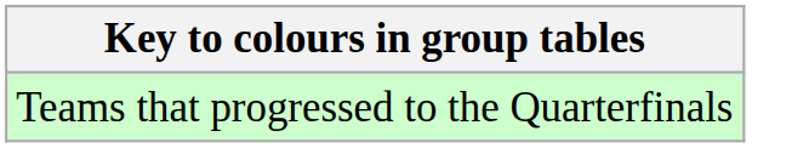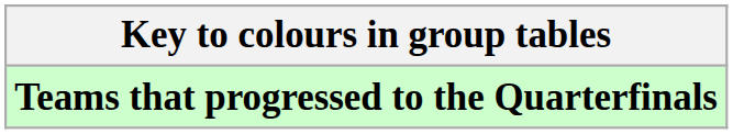row 2 | column 1: normal -> bold
